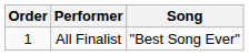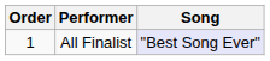row 2 | Song: no background -> lavender background
